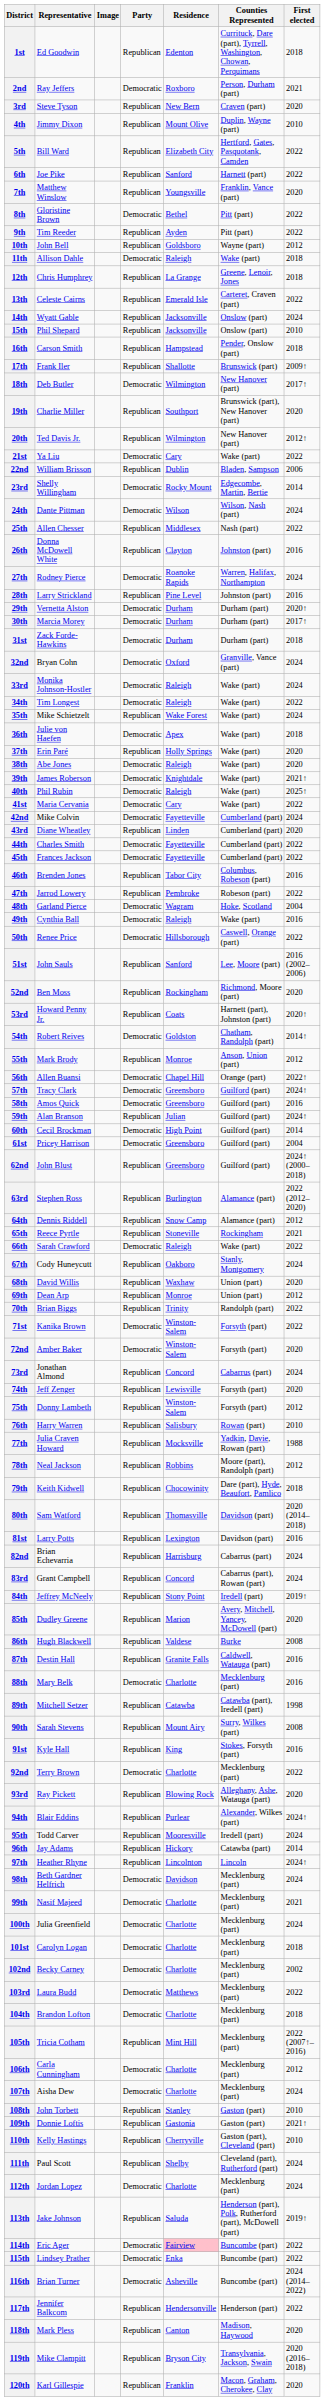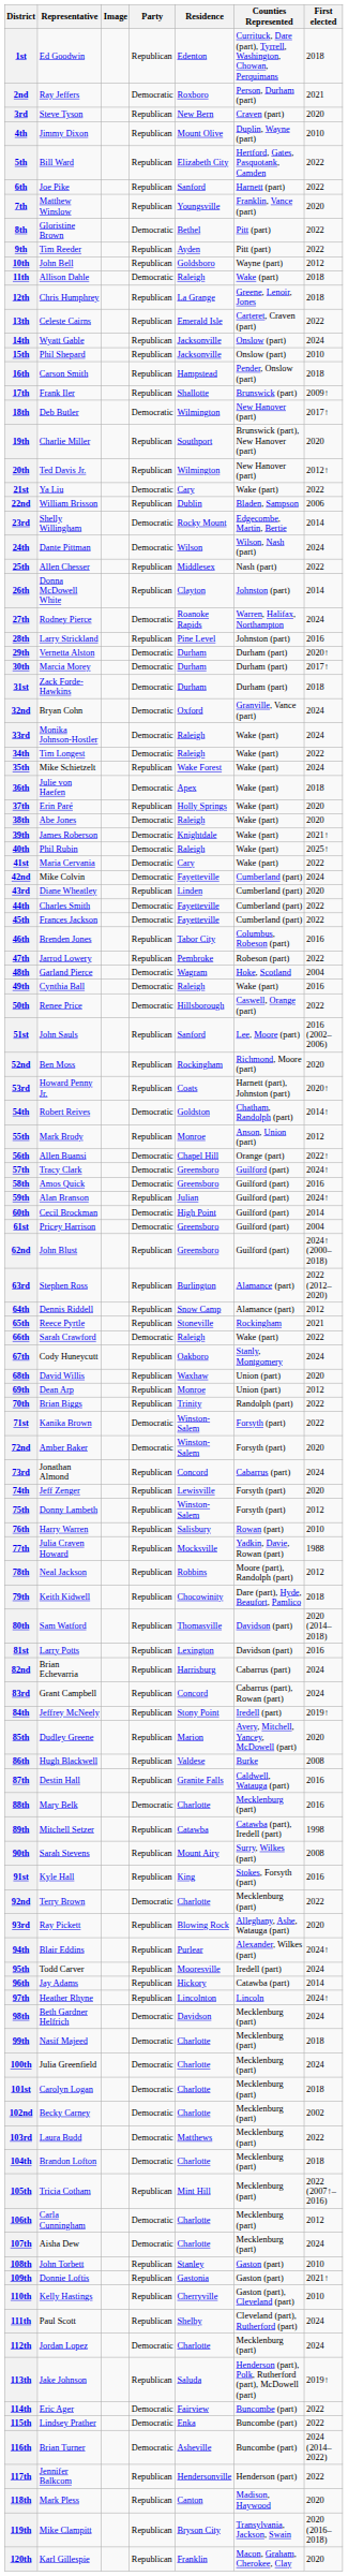26th | First elected: 2016 -> 2014
99th | First elected: 2021 -> 2018
114th | Residence: pink background -> no background
